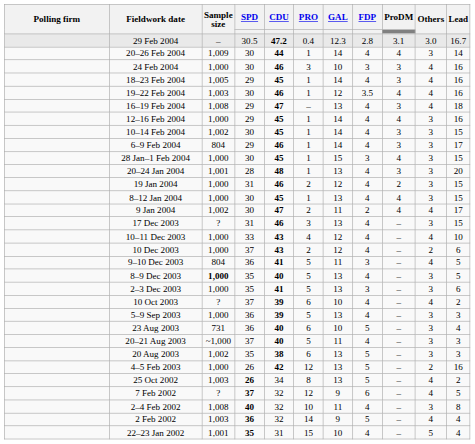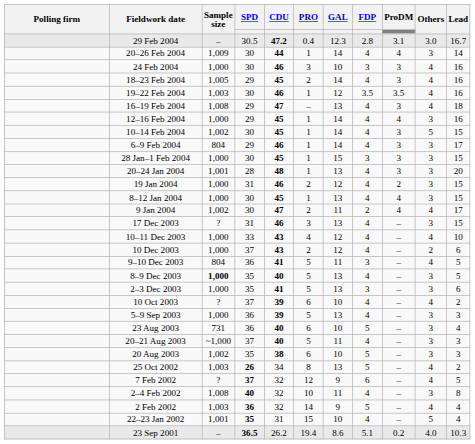18–23 Feb 2004 | PRO: 1 -> 2
19–22 Feb 2004 | ProDM: 4 -> 3.5
10–14 Feb 2004 | Others: 3 -> 5
28 Jan–1 Feb 2004 | ProDM: 4 -> 3
20 Aug 2003 | GAL: 13 -> 10
- row: 4–5 Feb 2003 | 1,000 | 26 | 42 | 12 | 13 | 5 | – | 2 | 16
+ row: 23 Sep 2001 | – | 36.5 | 26.2 | 19.4 | 8.6 | 5.1 | 0.2 | 4.0 | 10.3
